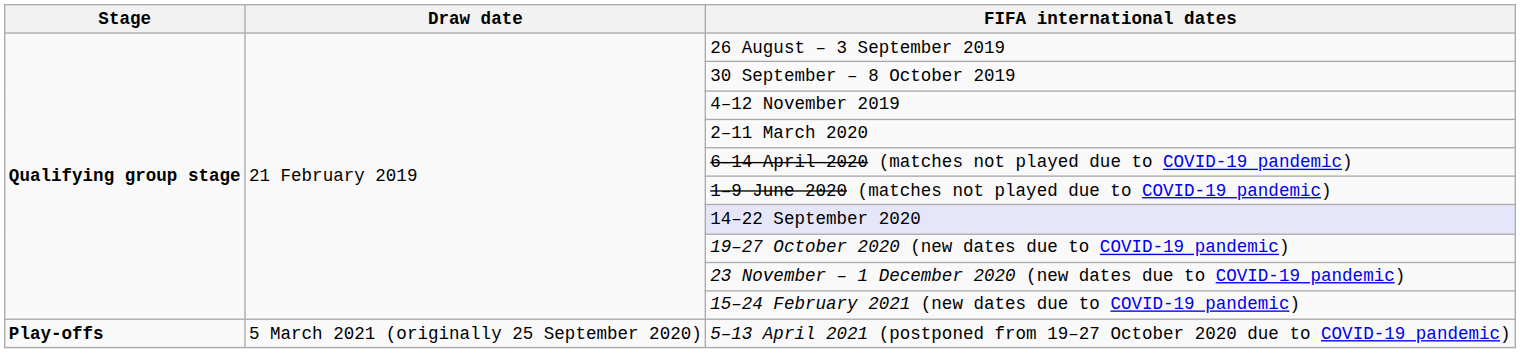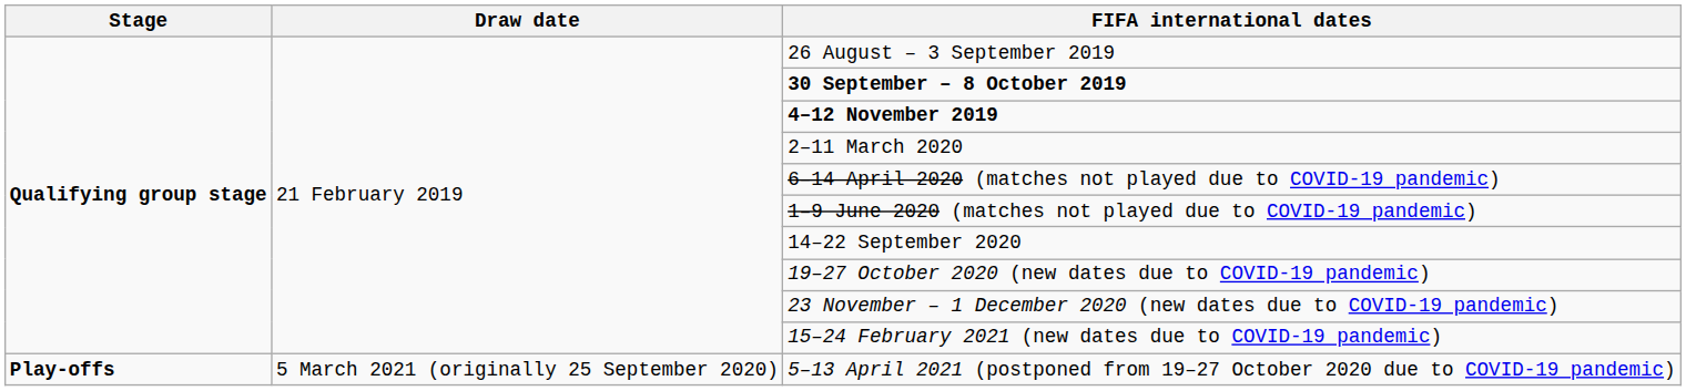30 September – 8 October 2019 | FIFA international dates: normal -> bold
4–12 November 2019 | FIFA international dates: normal -> bold
14–22 September 2020 | FIFA international dates: lavender background -> no background
